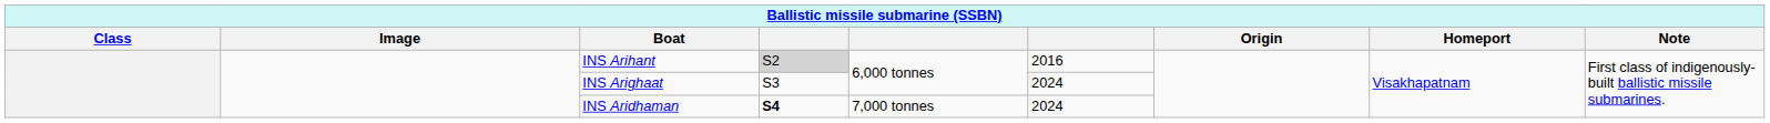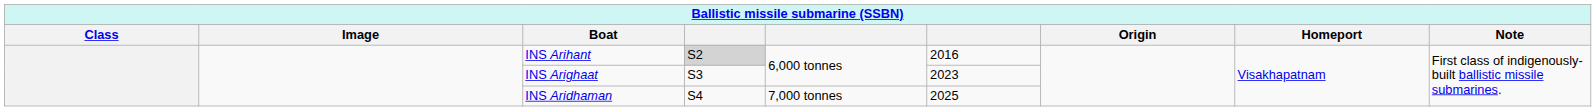INS Arighaat | column 6: 2024 -> 2023
INS Aridhaman | column 4: bold -> normal
INS Aridhaman | column 6: 2024 -> 2025
